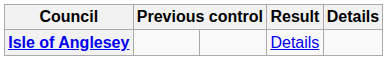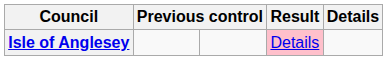Isle of Anglesey | column 4: no background -> pink background
